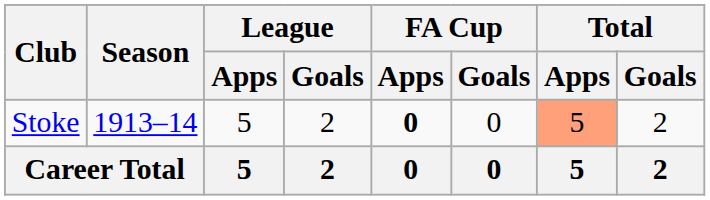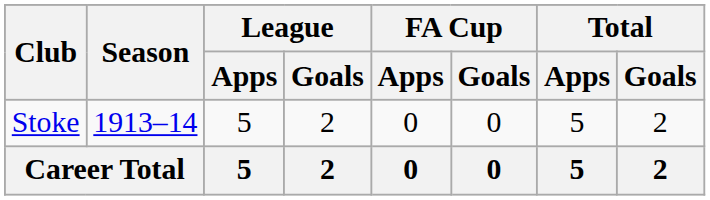Stoke | FA Cup / Apps: bold -> normal
Stoke | Total / Apps: lightsalmon background -> no background
